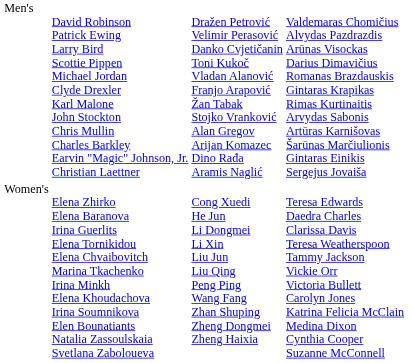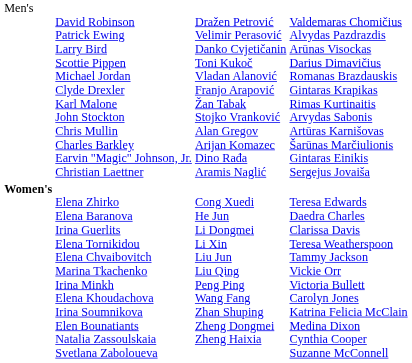Women's | column 1: normal -> bold
